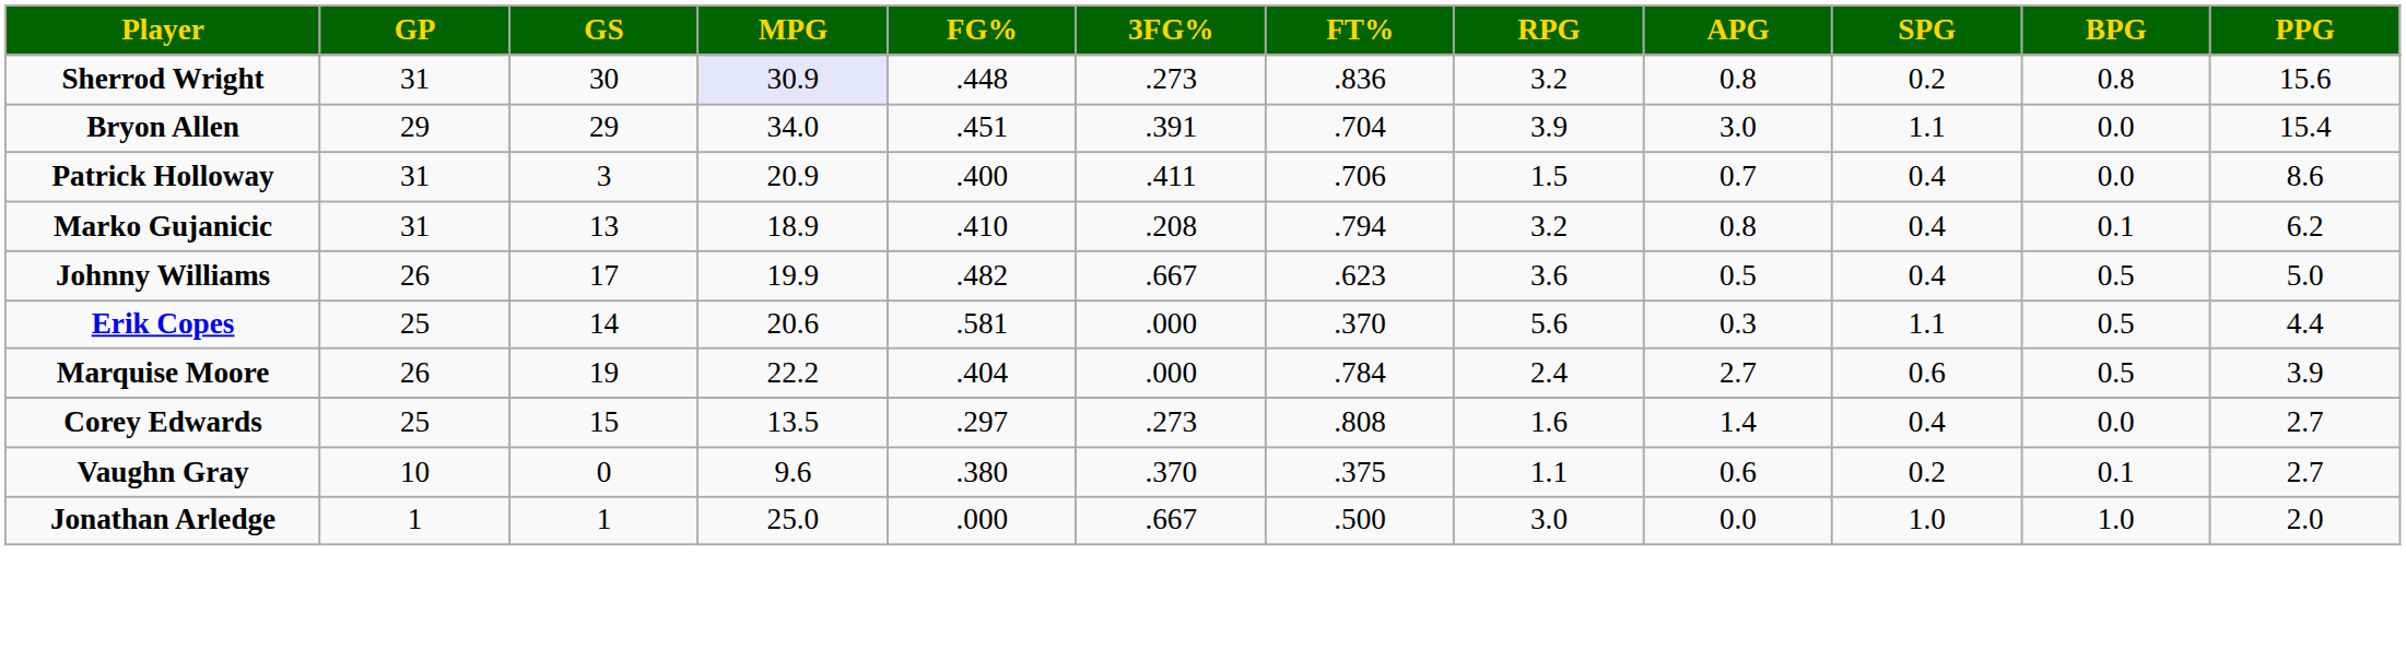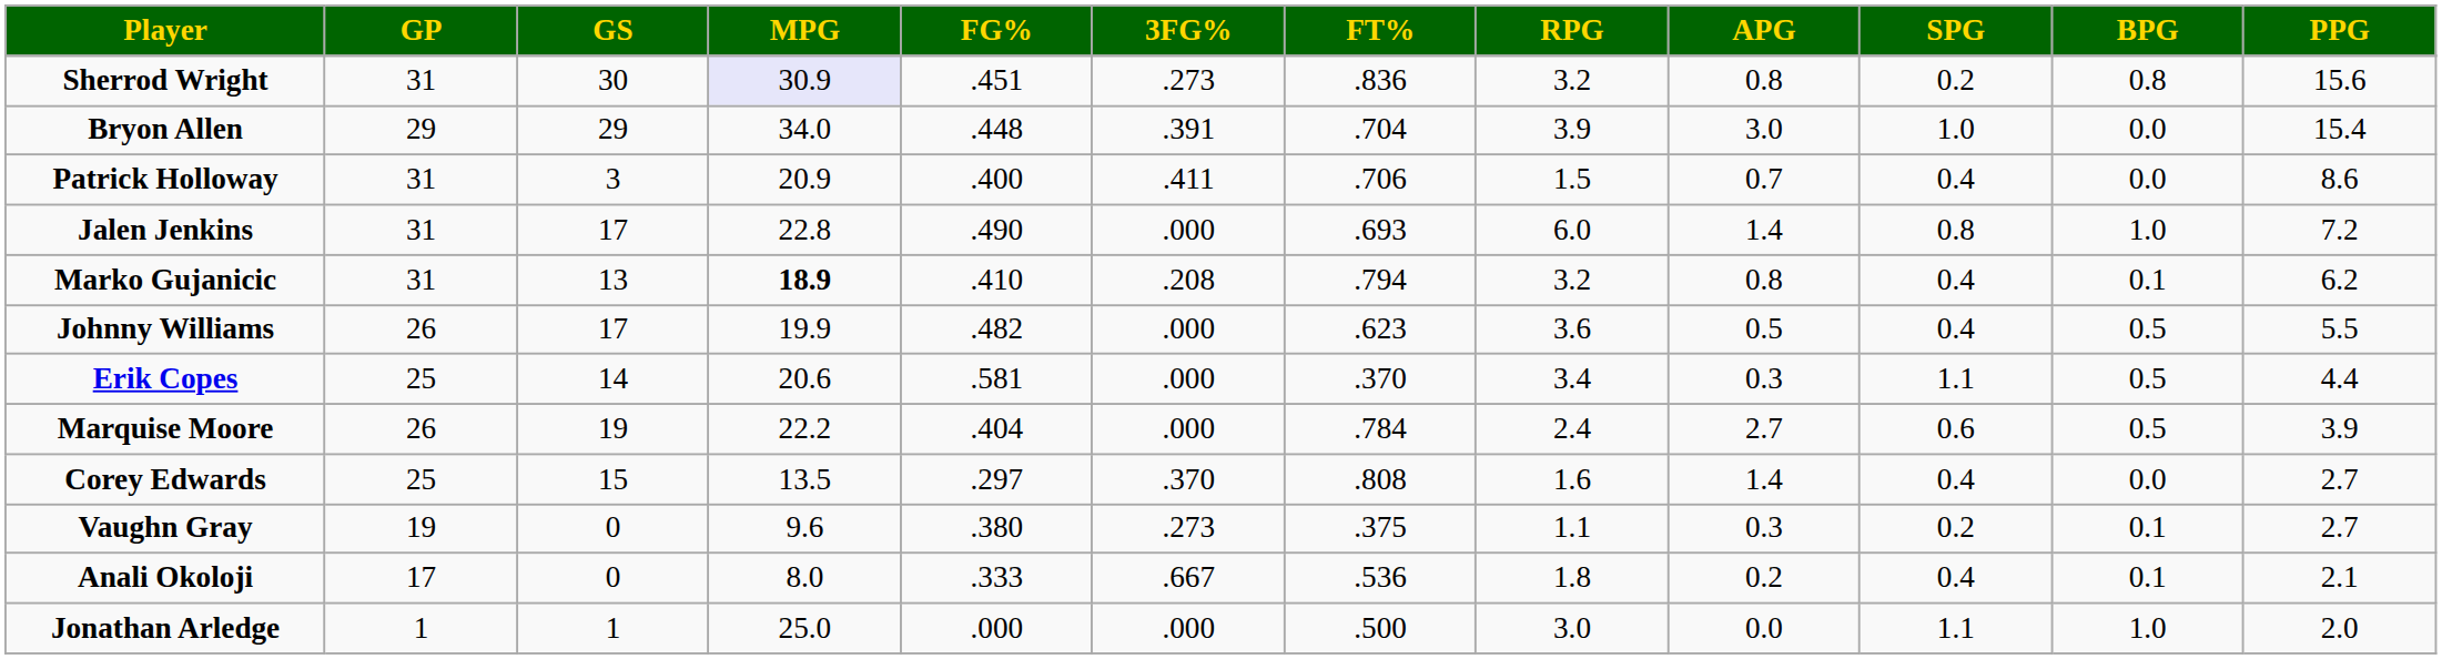Sherrod Wright | FG%: .448 -> .451
Bryon Allen | FG%: .451 -> .448
Bryon Allen | SPG: 1.1 -> 1.0
+ row: Jalen Jenkins | 31 | 17 | 22.8 | .490 | .000 | .693 | 6.0 | 1.4 | 0.8 | 1.0 | 7.2
Marko Gujanicic | MPG: normal -> bold
Johnny Williams | 3FG%: .667 -> .000
Johnny Williams | PPG: 5.0 -> 5.5
Erik Copes | RPG: 5.6 -> 3.4
Corey Edwards | 3FG%: .273 -> .370
Vaughn Gray | GP: 10 -> 19
Vaughn Gray | 3FG%: .370 -> .273
Vaughn Gray | APG: 0.6 -> 0.3
+ row: Anali Okoloji | 17 | 0 | 8.0 | .333 | .667 | .536 | 1.8 | 0.2 | 0.4 | 0.1 | 2.1
Jonathan Arledge | 3FG%: .667 -> .000
Jonathan Arledge | SPG: 1.0 -> 1.1
